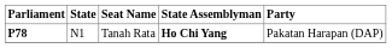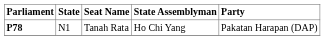P78 | State Assemblyman: bold -> normal
